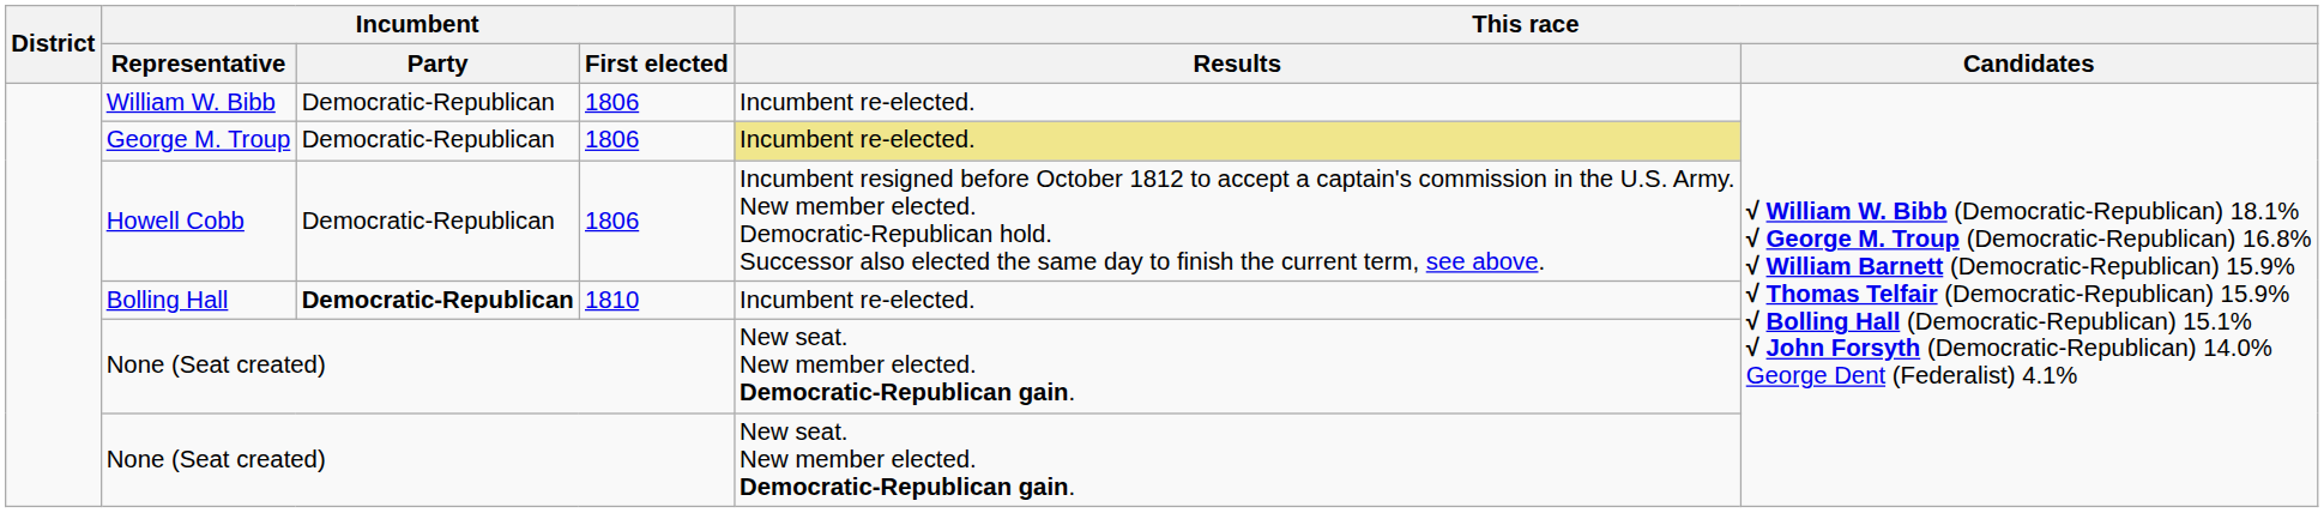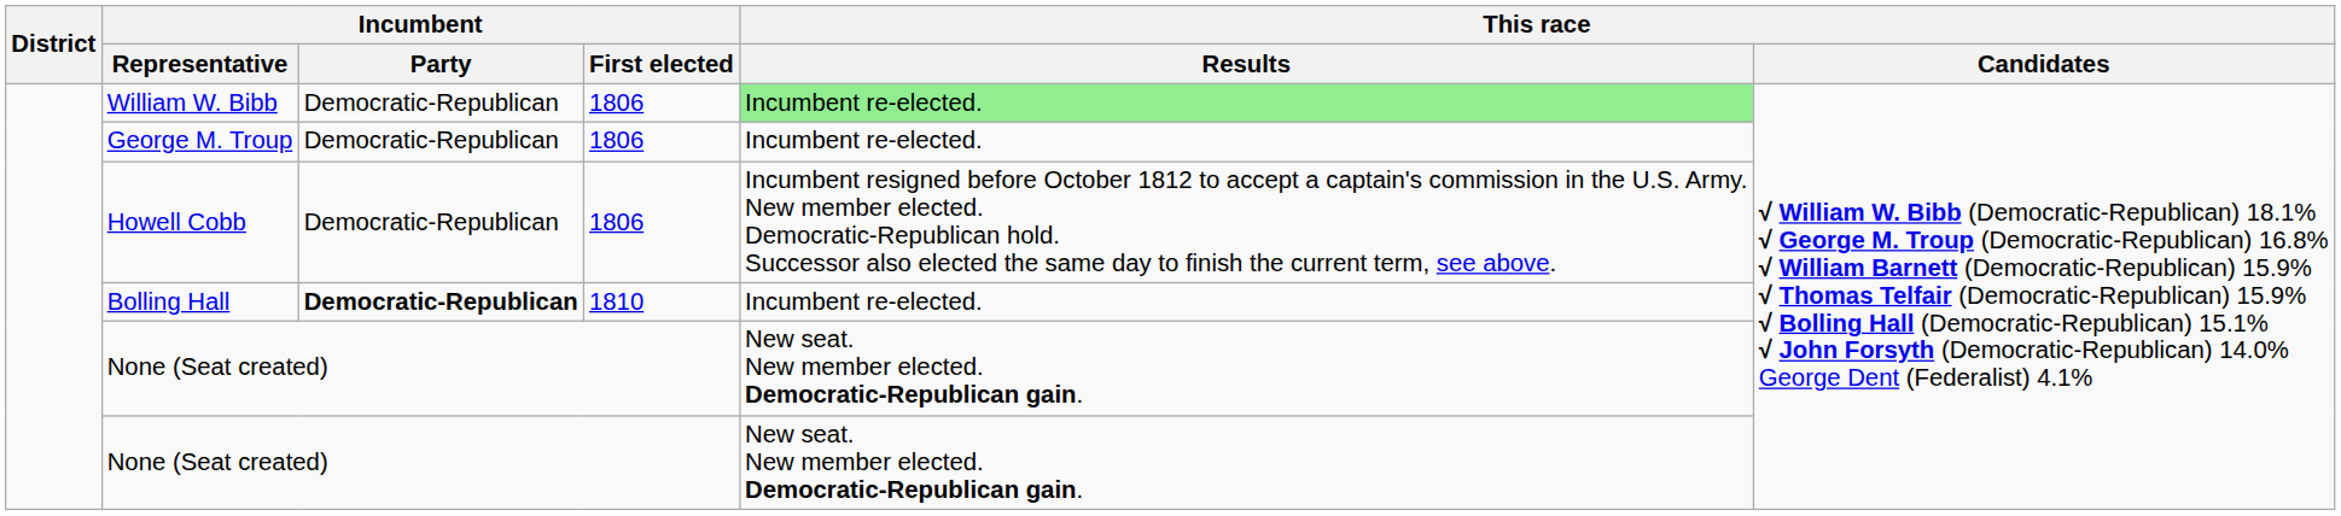William W. Bibb | This race / Results: no background -> lightgreen background
George M. Troup | This race / Results: khaki background -> no background
